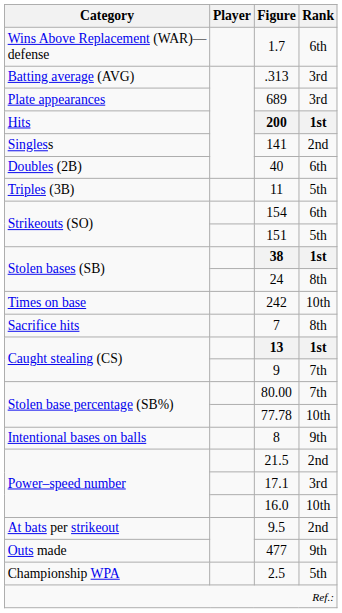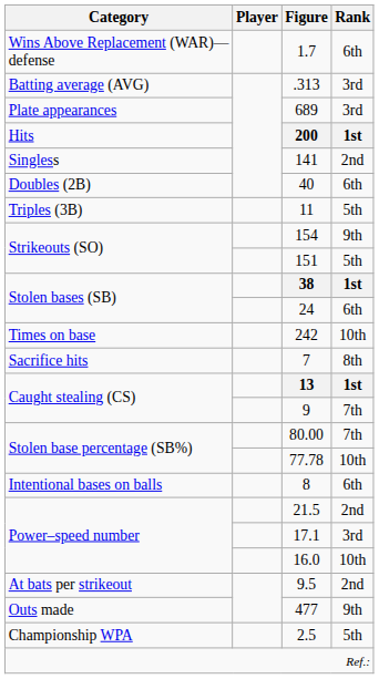154 | Rank: 6th -> 9th
24 | Rank: 8th -> 6th
8 | Rank: 9th -> 6th
